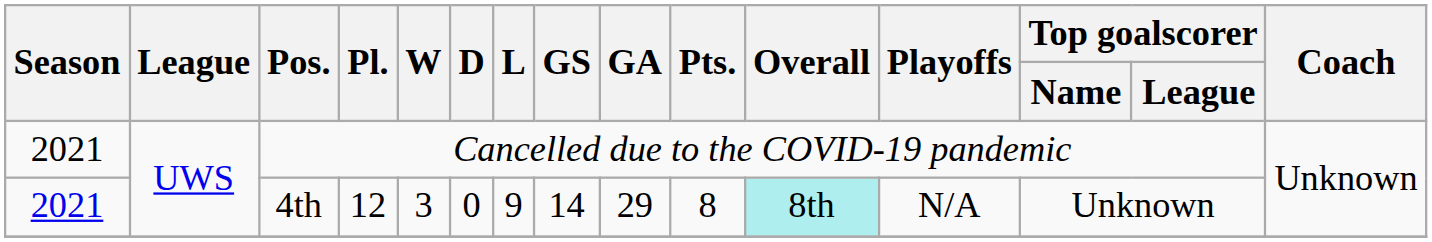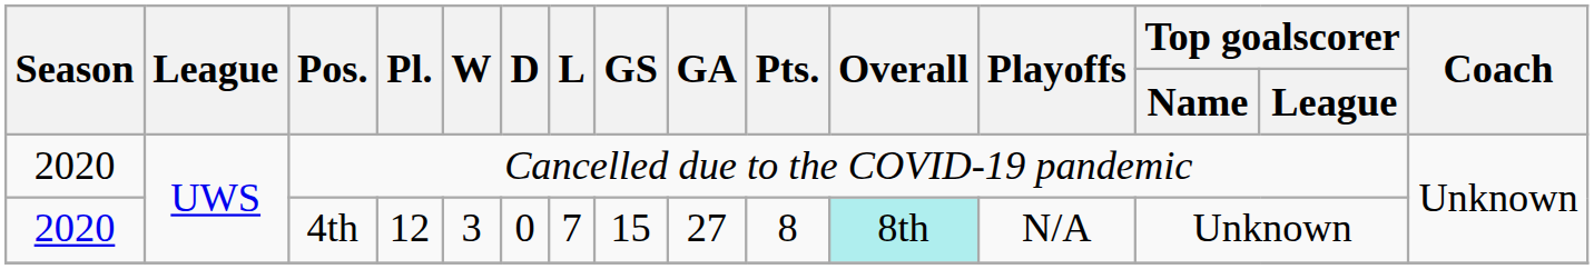Cancelled due to the COVID-19 pandemic | Season: 2021 -> 2020
4th | Season: 2021 -> 2020
4th | L: 9 -> 7
4th | GS: 14 -> 15
4th | GA: 29 -> 27
